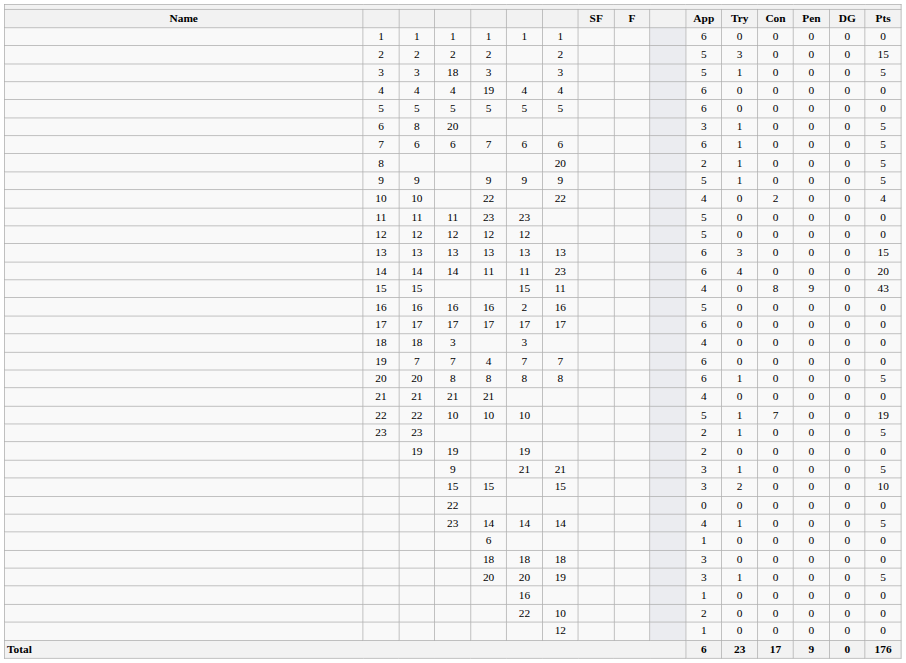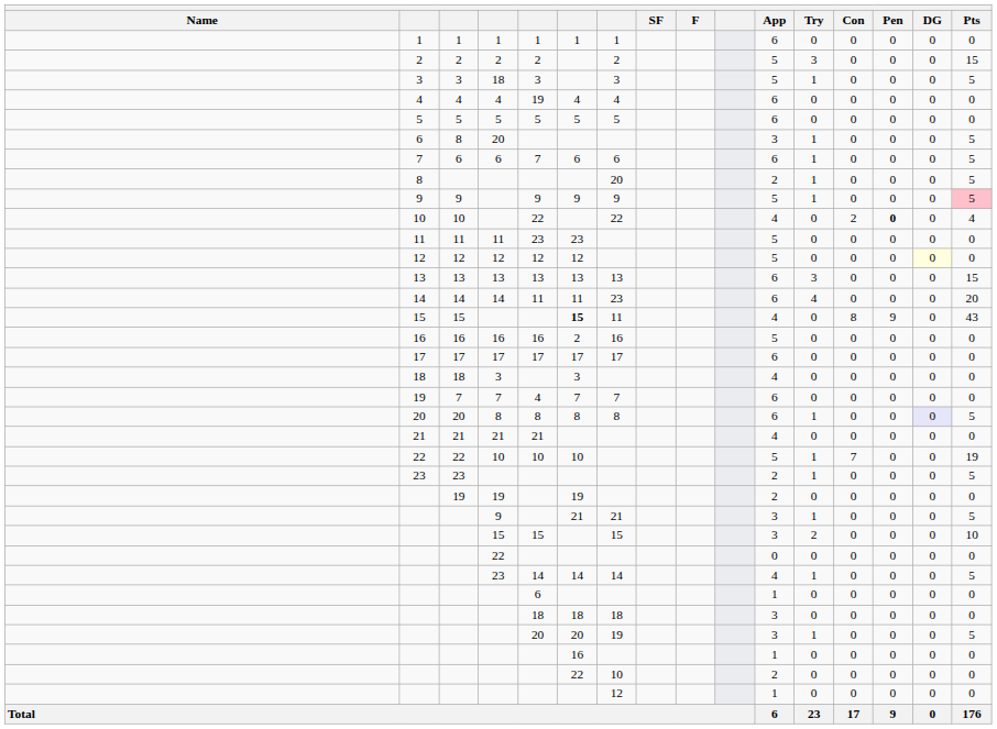row 11 | Pts: no background -> pink background
row 12 | Pen: normal -> bold
row 14 | DG: no background -> lightyellow background
row 17 | column 6: normal -> bold
row 22 | DG: no background -> lavender background
